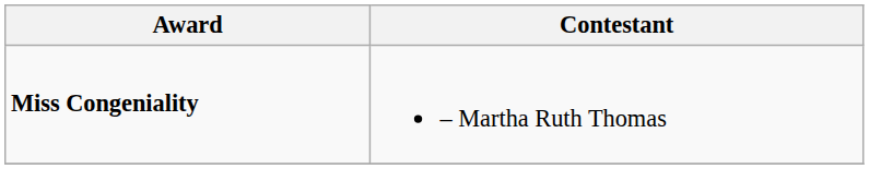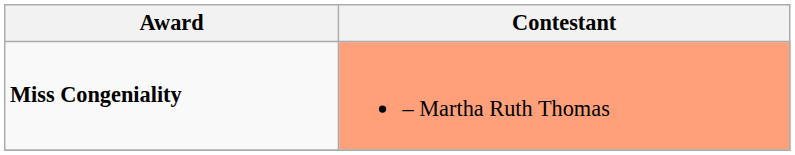Miss Congeniality | Contestant: no background -> lightsalmon background
